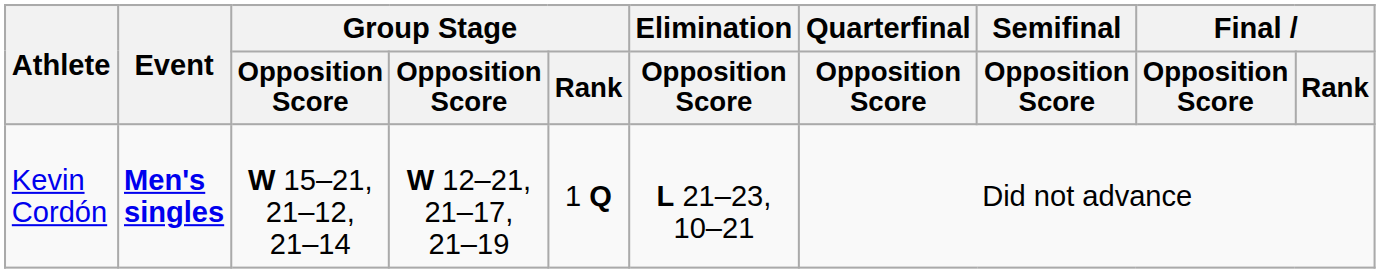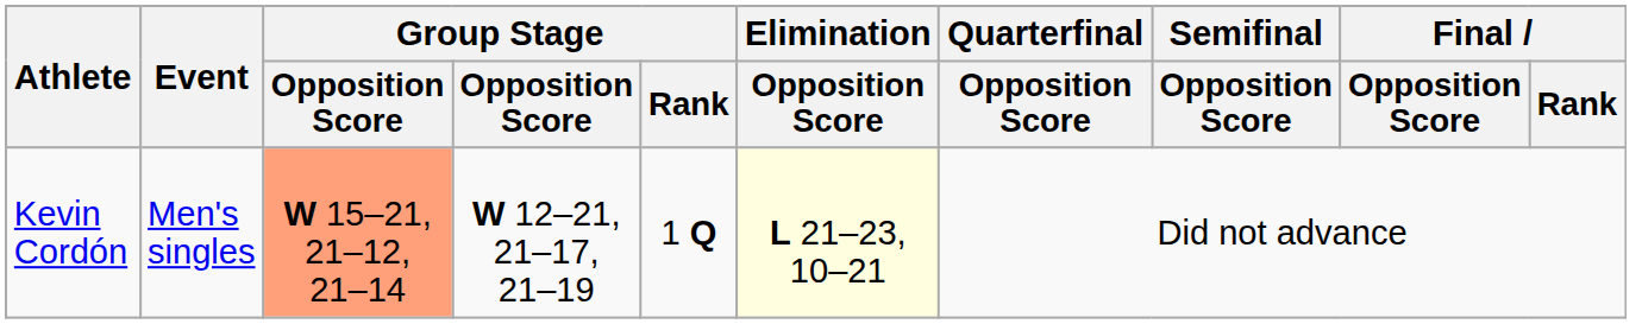Kevin Cordón | Event: bold -> normal
Kevin Cordón | column 3: no background -> lightsalmon background
Kevin Cordón | Elimination / Opposition Score: no background -> lightyellow background
